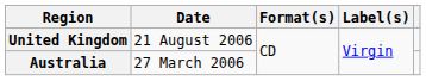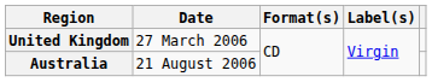United Kingdom | Date: 21 August 2006 -> 27 March 2006
Australia | Date: 27 March 2006 -> 21 August 2006
